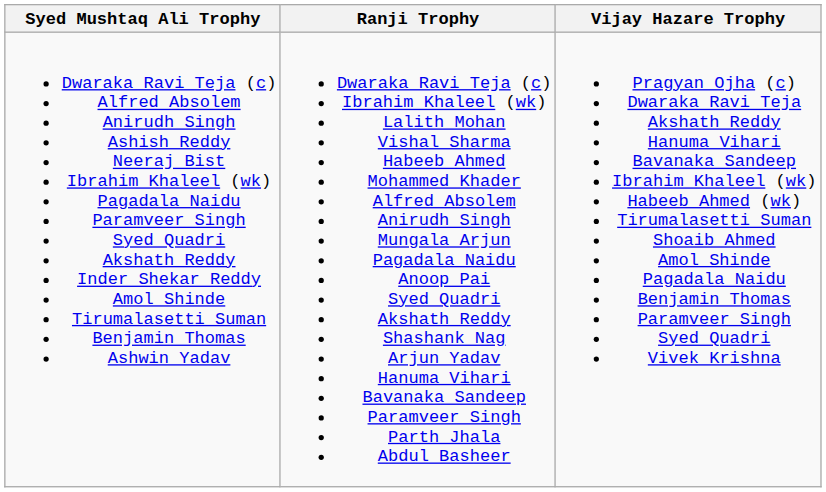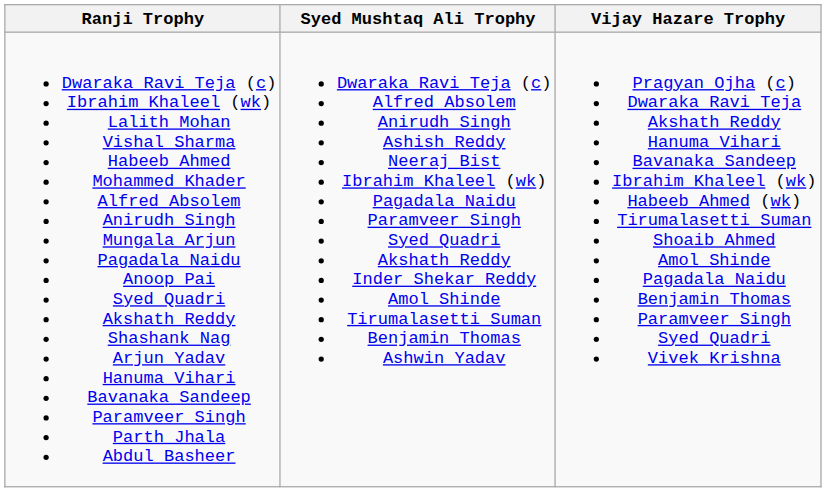columns swapped: Syed Mushtaq Ali Trophy <-> Ranji Trophy
